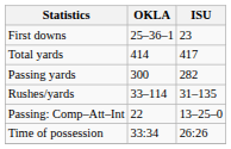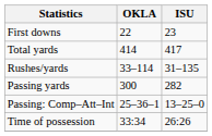First downs | OKLA: 25–36–1 -> 22
rows swapped: Rushes/yards <-> Passing yards
Passing: Comp–Att–Int | OKLA: 22 -> 25–36–1
